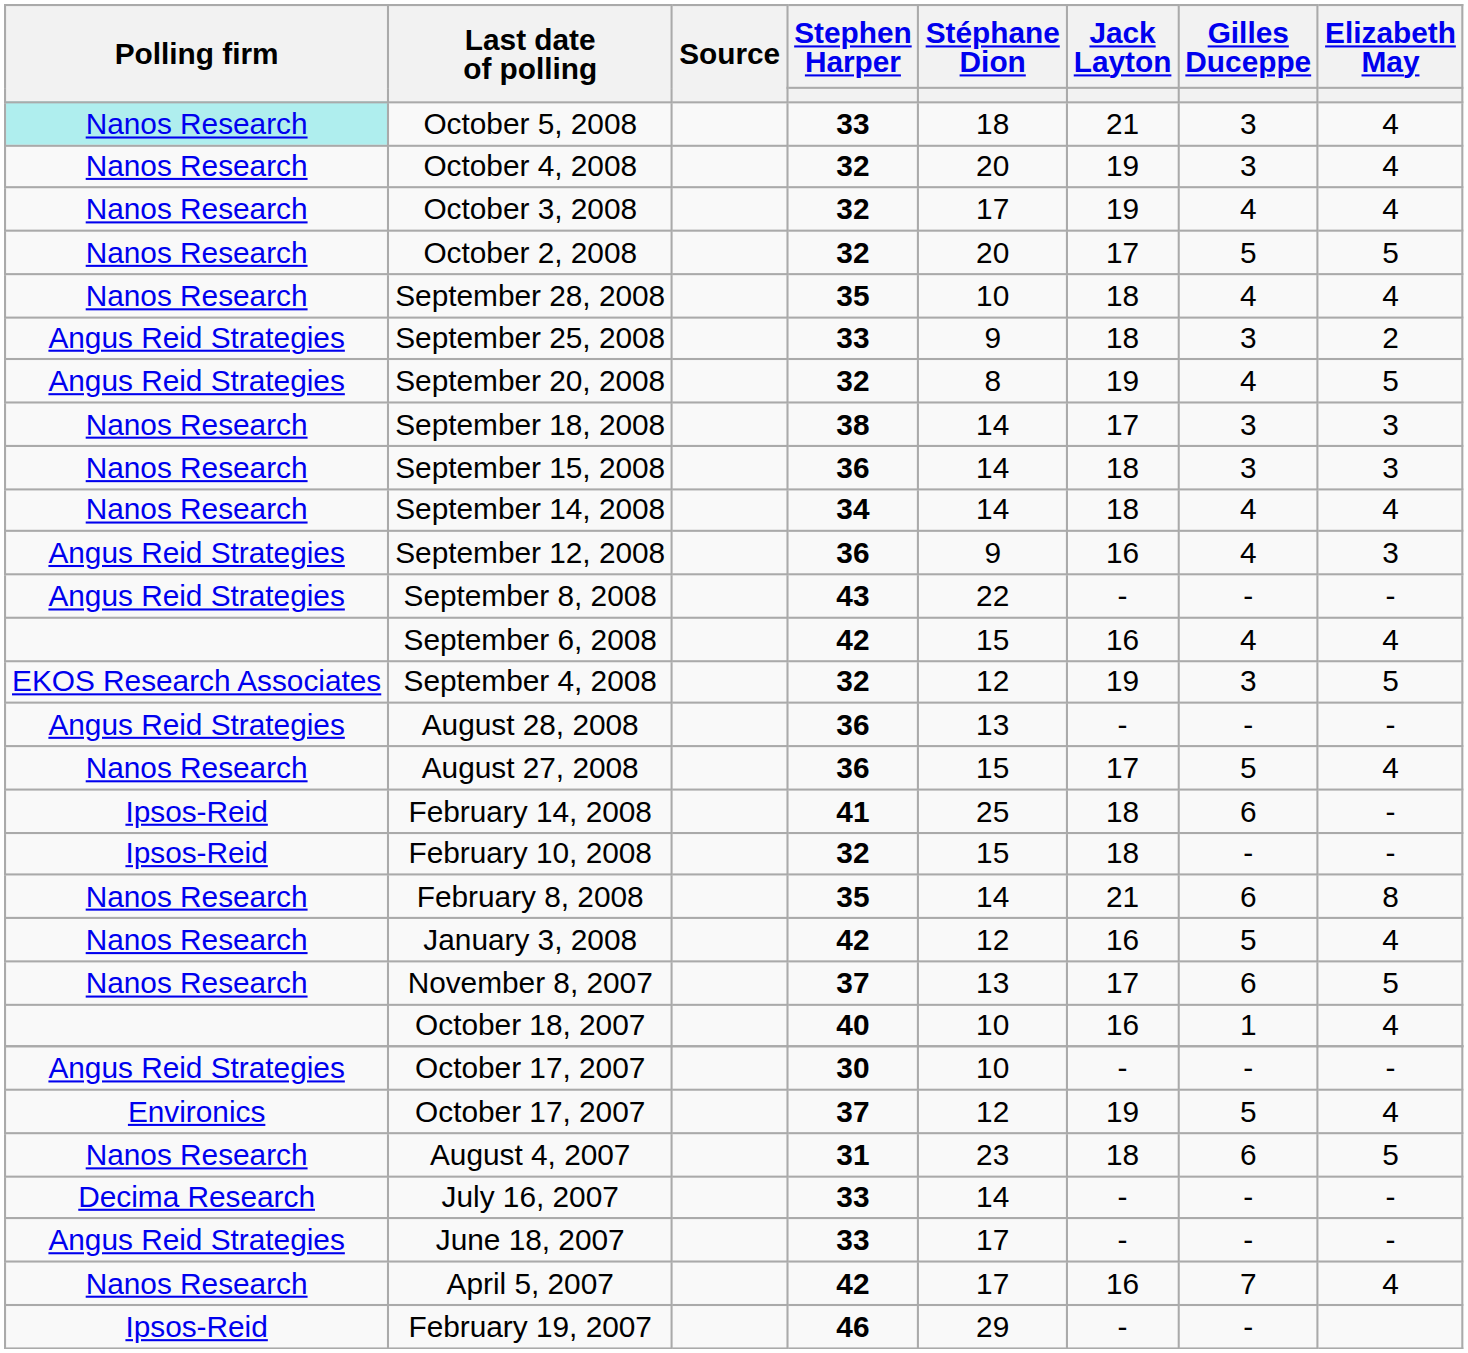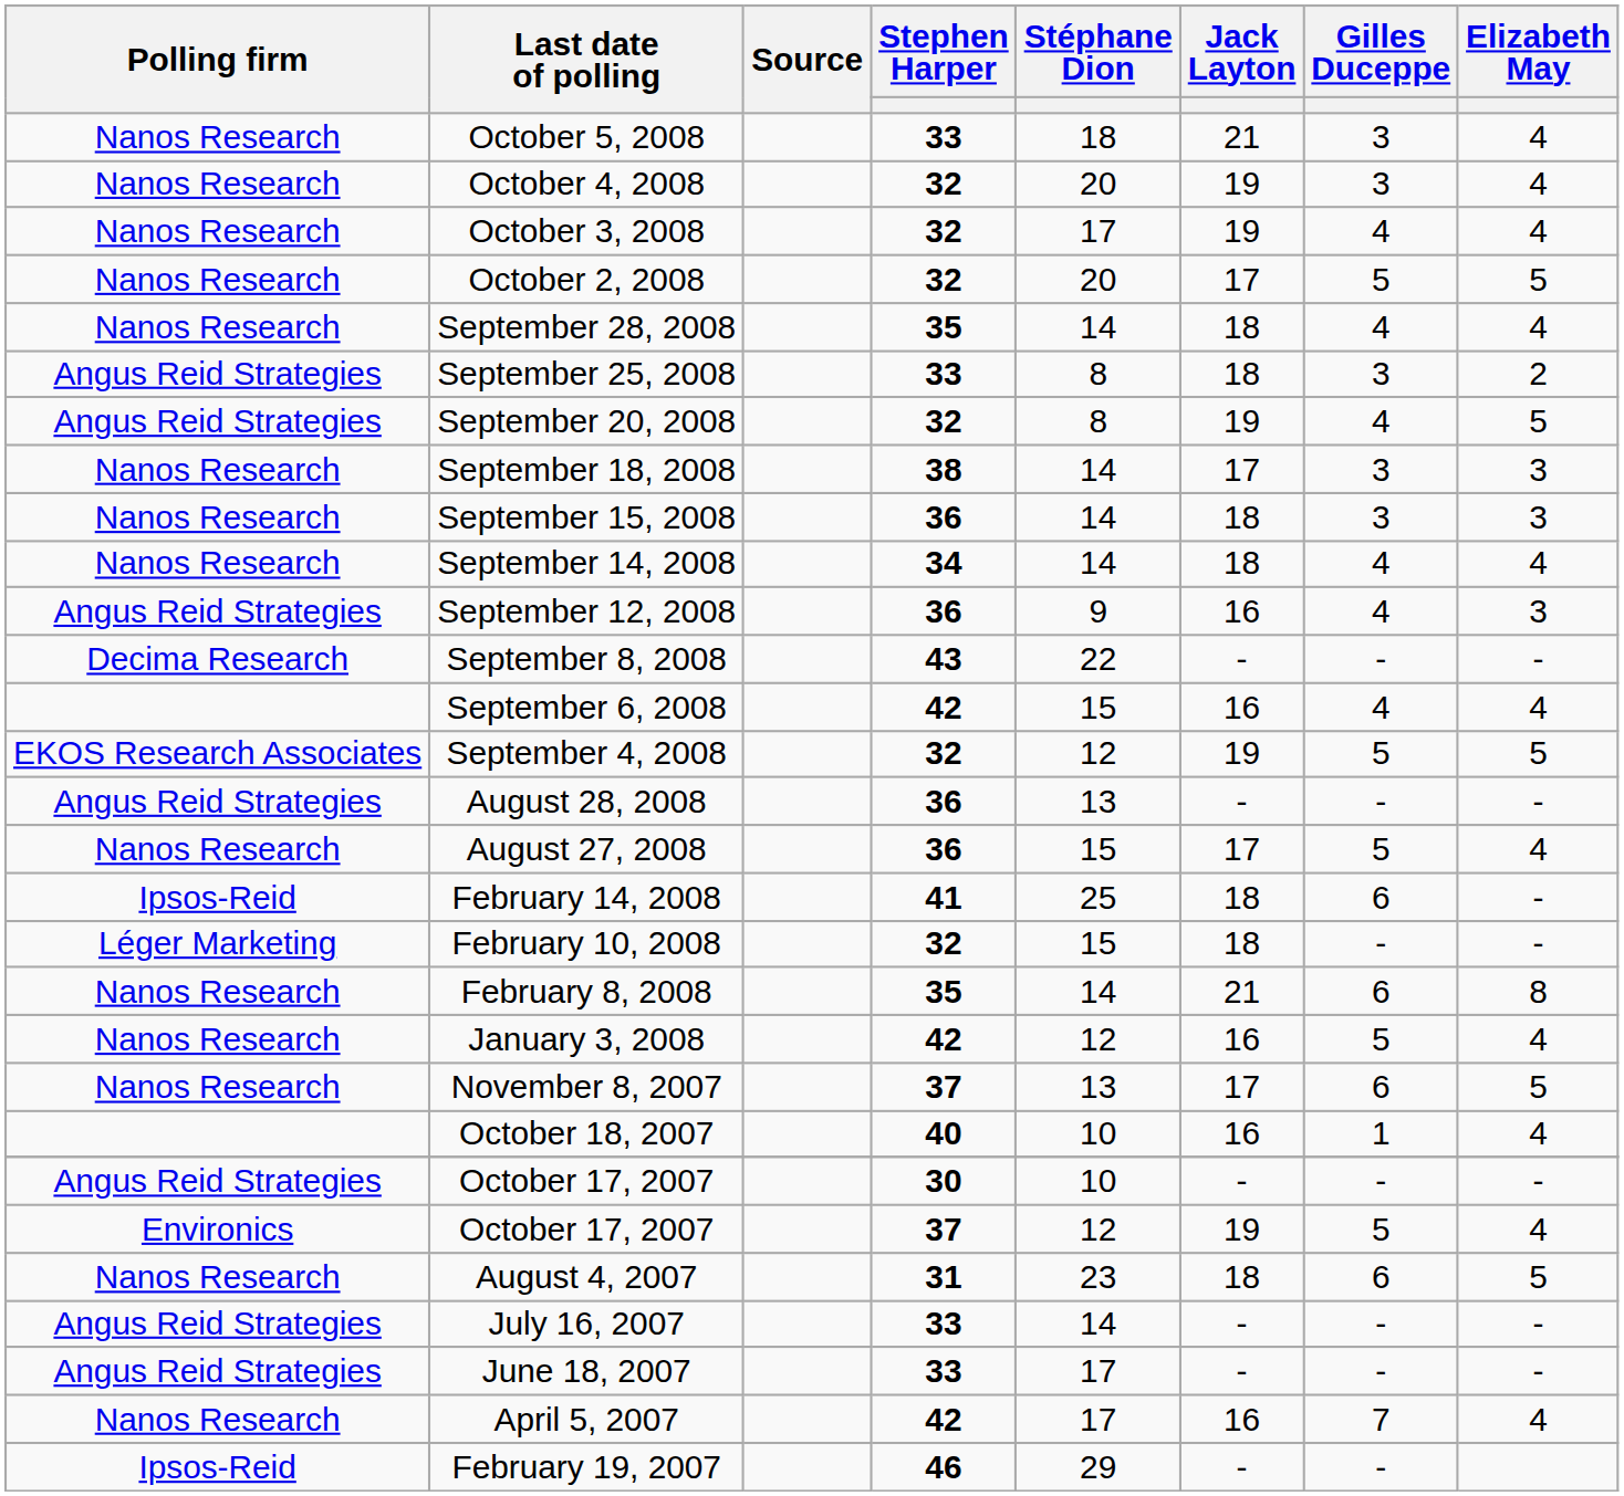October 5, 2008 | Polling firm: paleturquoise background -> no background
September 28, 2008 | Stéphane Dion: 10 -> 14
September 25, 2008 | Stéphane Dion: 9 -> 8
September 8, 2008 | Polling firm: Angus Reid Strategies -> Decima Research
September 4, 2008 | Gilles Duceppe: 3 -> 5
February 10, 2008 | Polling firm: Ipsos-Reid -> Léger Marketing
July 16, 2007 | Polling firm: Decima Research -> Angus Reid Strategies
